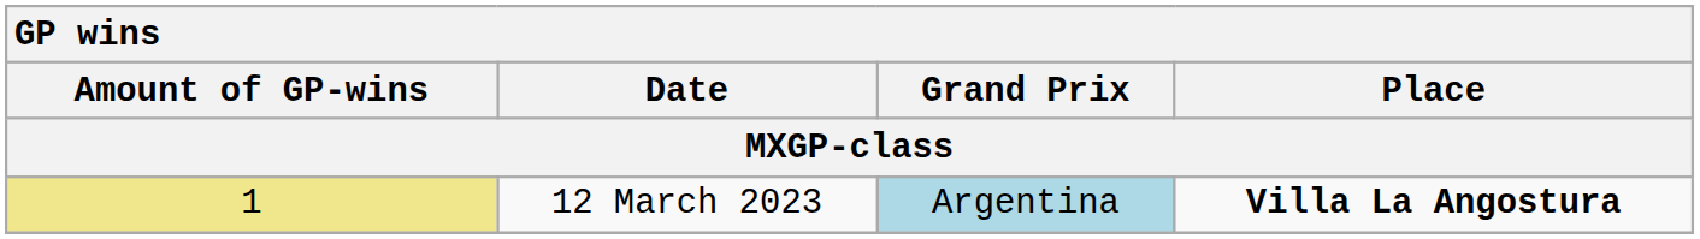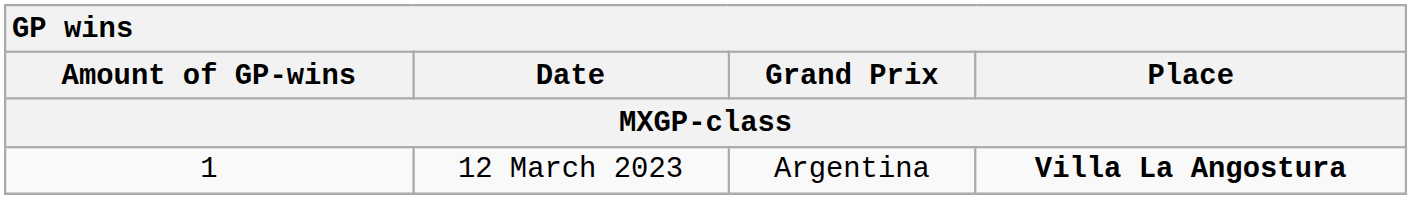12 March 2023 | Amount of GP-wins / MXGP-class: khaki background -> no background
12 March 2023 | Grand Prix / MXGP-class: lightblue background -> no background
